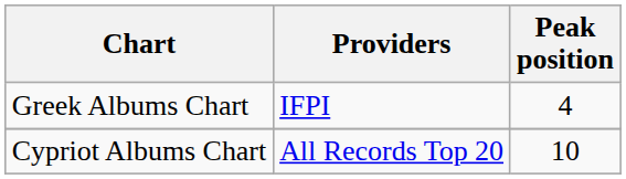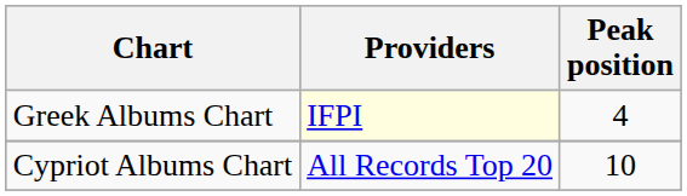Greek Albums Chart | Providers: no background -> lightyellow background
